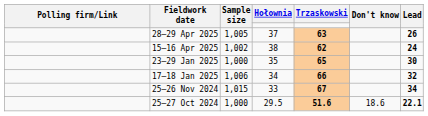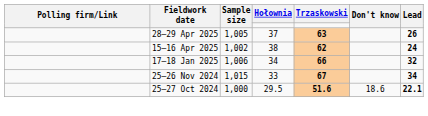- row: 23–29 Jan 2025 | 1,000 | 35 | 65 | 30
